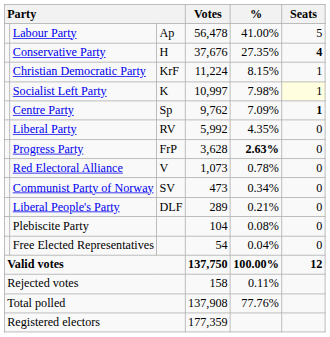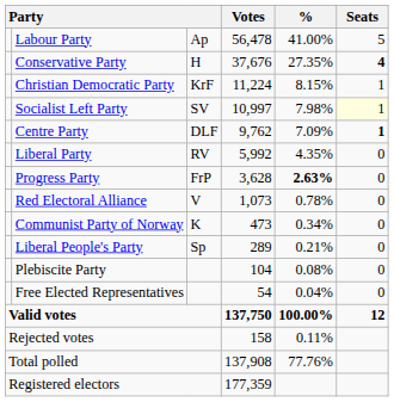Socialist Left Party | column 3: K -> SV
Centre Party | column 3: Sp -> DLF
Communist Party of Norway | column 3: SV -> K
Liberal People's Party | column 3: DLF -> Sp
